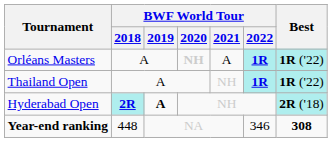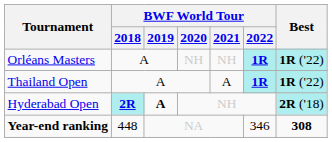Orléans Masters | BWF World Tour / 2020: bold -> normal
Orléans Masters | BWF World Tour / 2021: A -> NH
Thailand Open | BWF World Tour / 2021: NH -> A
